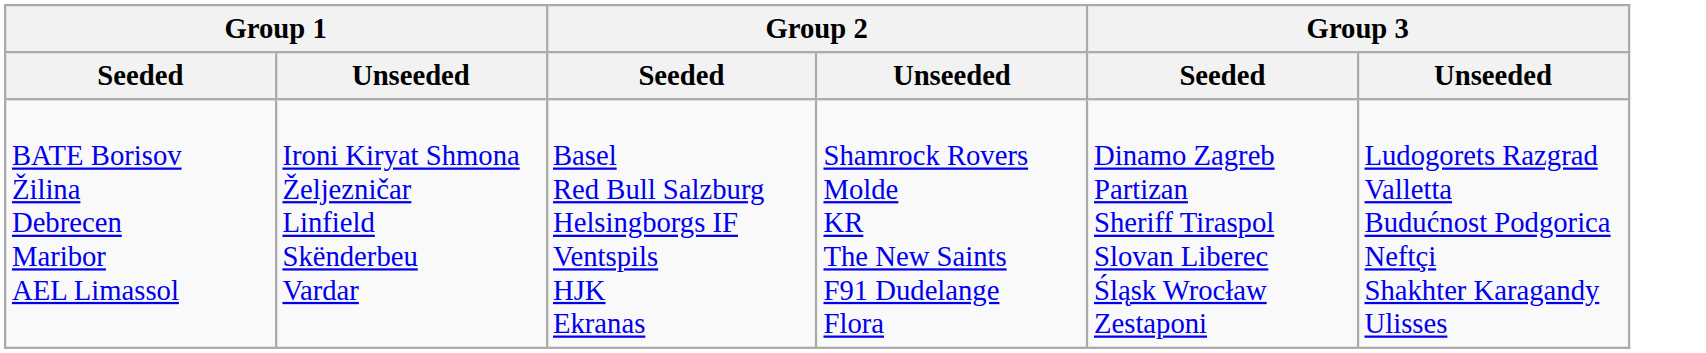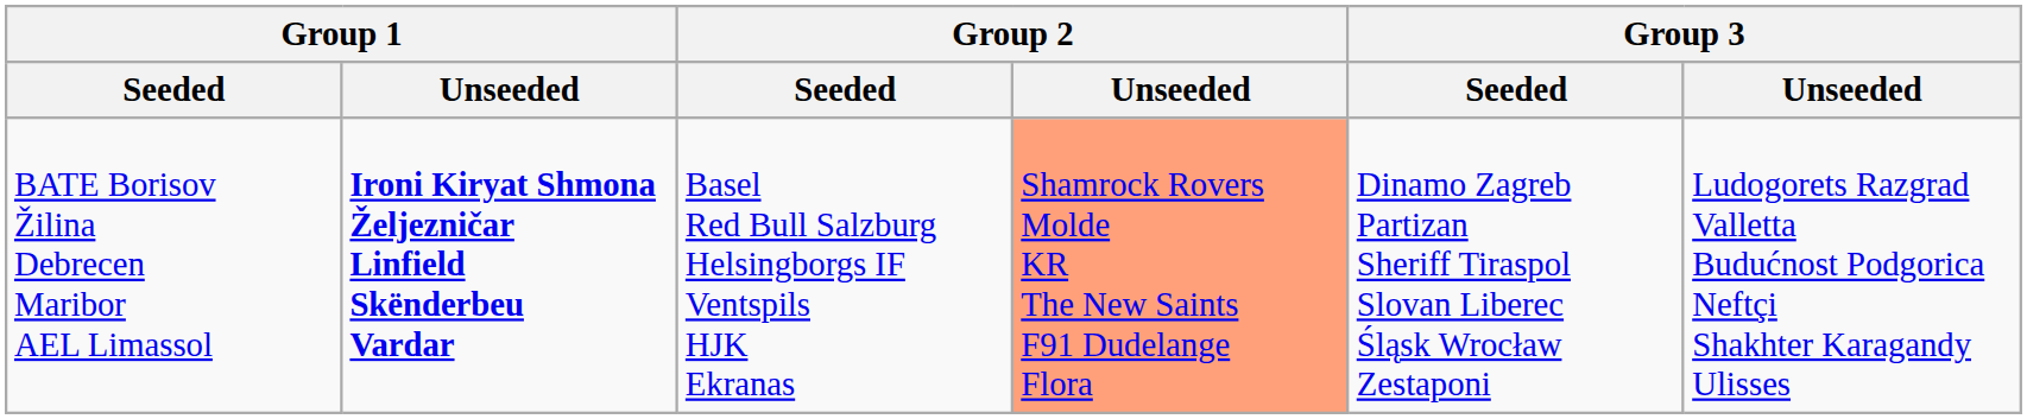BATE Borisov Žilina Debrecen Maribor AEL Limassol | Group 1 / Unseeded: normal -> bold
BATE Borisov Žilina Debrecen Maribor AEL Limassol | Group 2 / Unseeded: no background -> lightsalmon background
